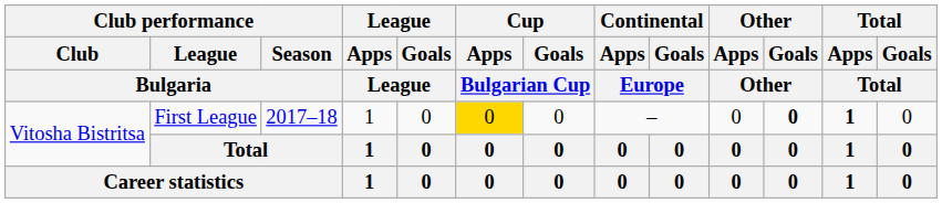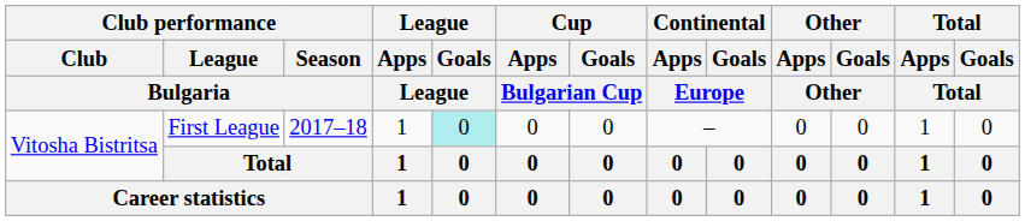Vitosha Bistritsa / First League | League / Goals / League: no background -> paleturquoise background
Vitosha Bistritsa / First League | Cup / Apps / Bulgarian Cup: gold background -> no background
Vitosha Bistritsa / First League | Other / Goals / Other: bold -> normal
Vitosha Bistritsa / First League | Total / Apps / Total: bold -> normal
